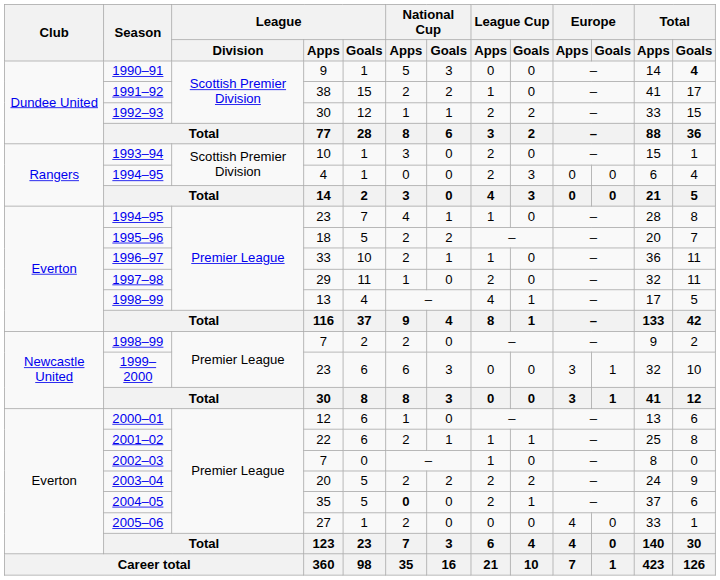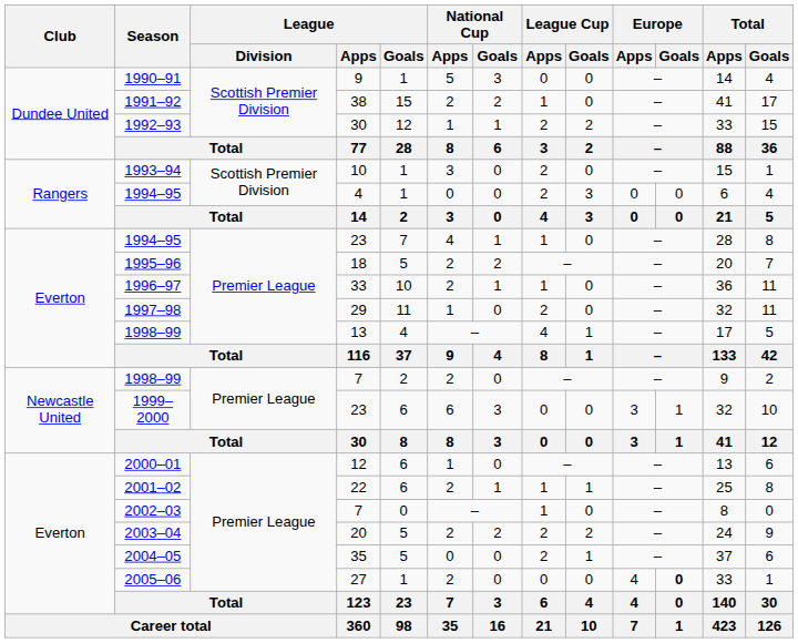1990–91 | Total / Goals: bold -> normal
2004–05 | National Cup / Apps: bold -> normal
2005–06 | Europe / Goals: normal -> bold
